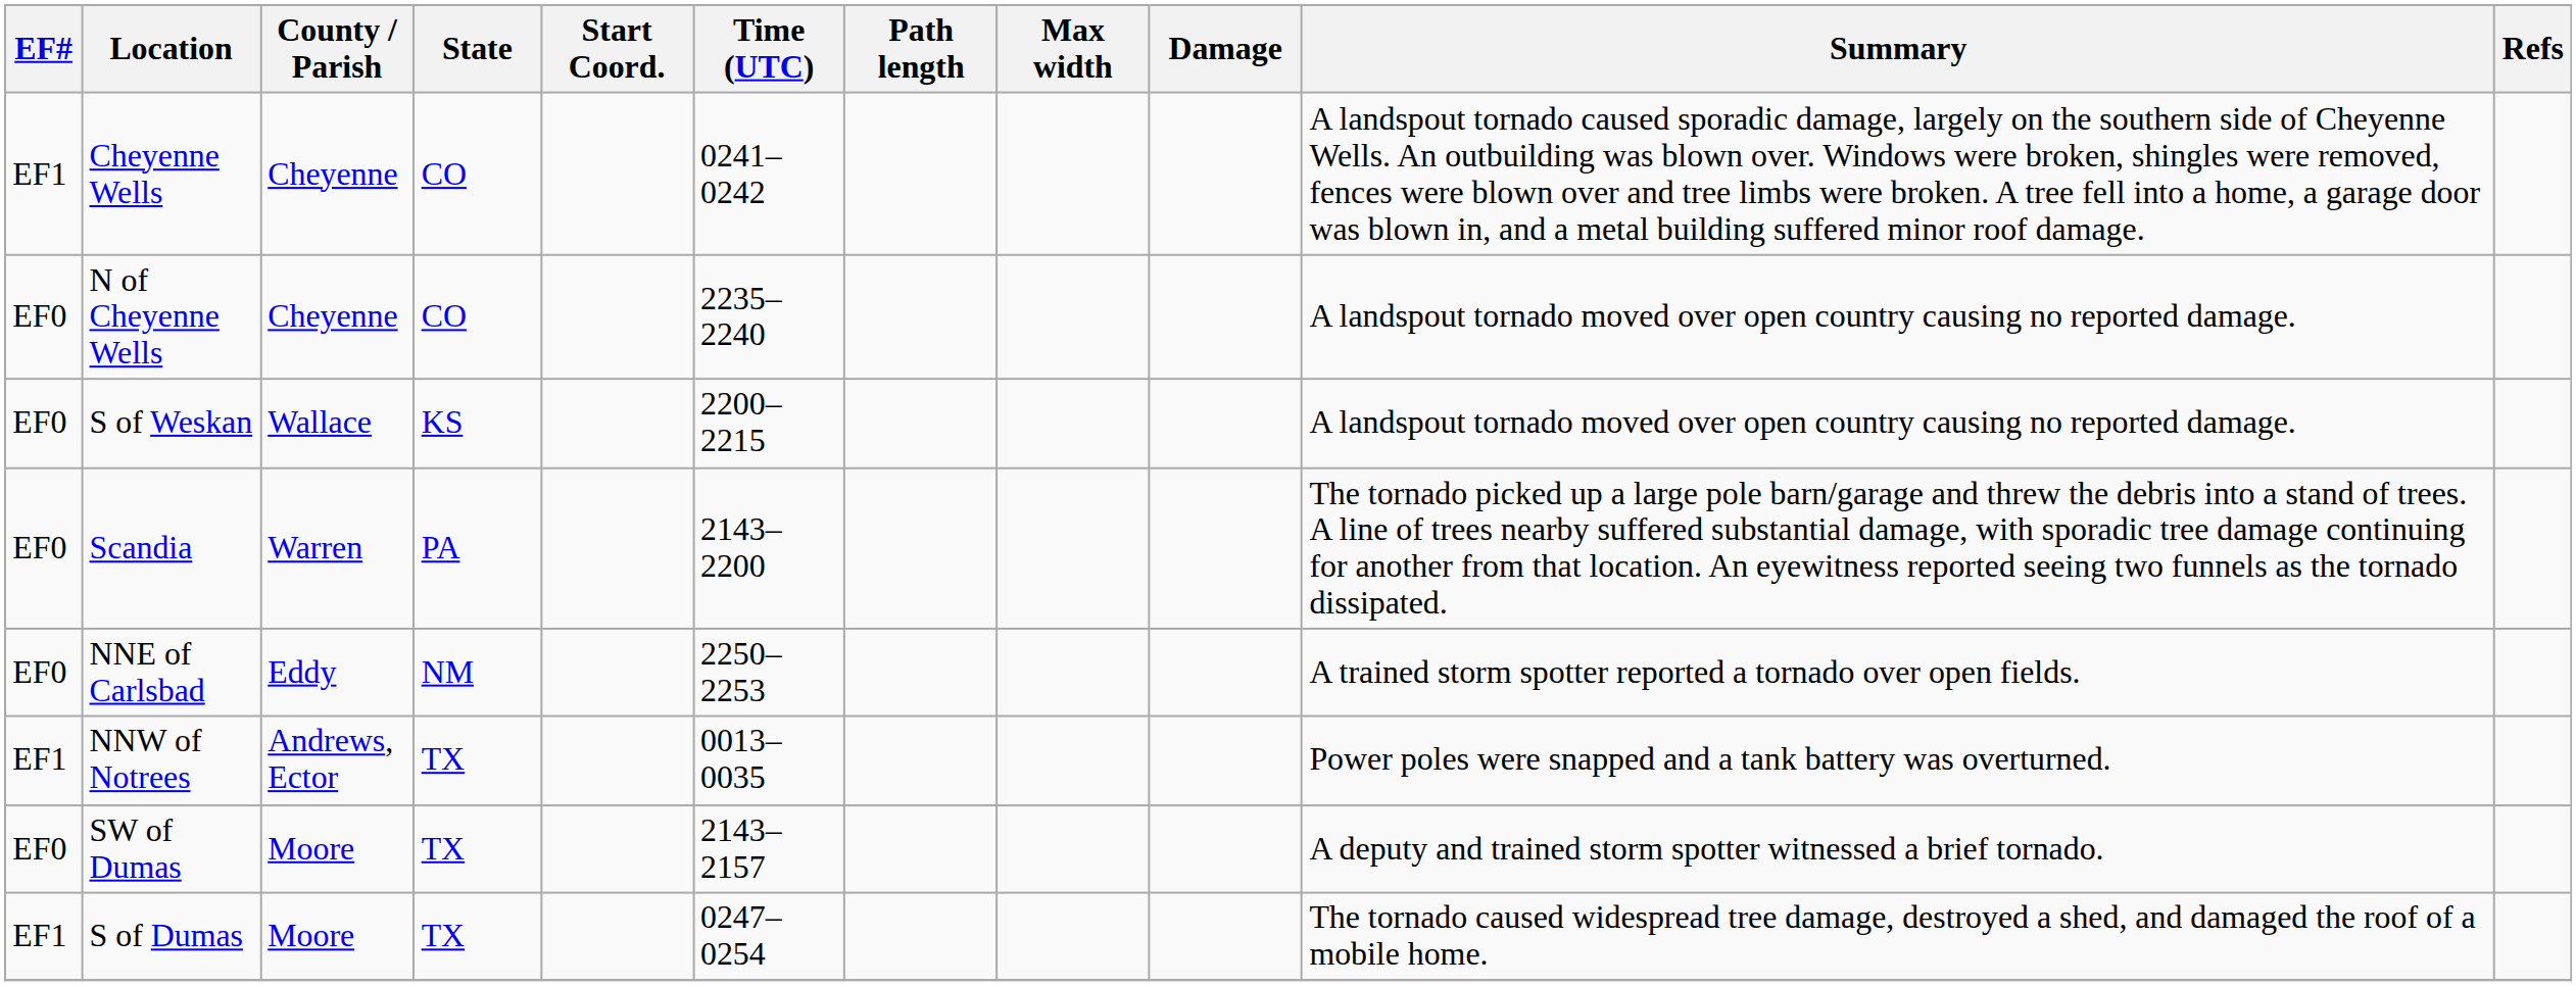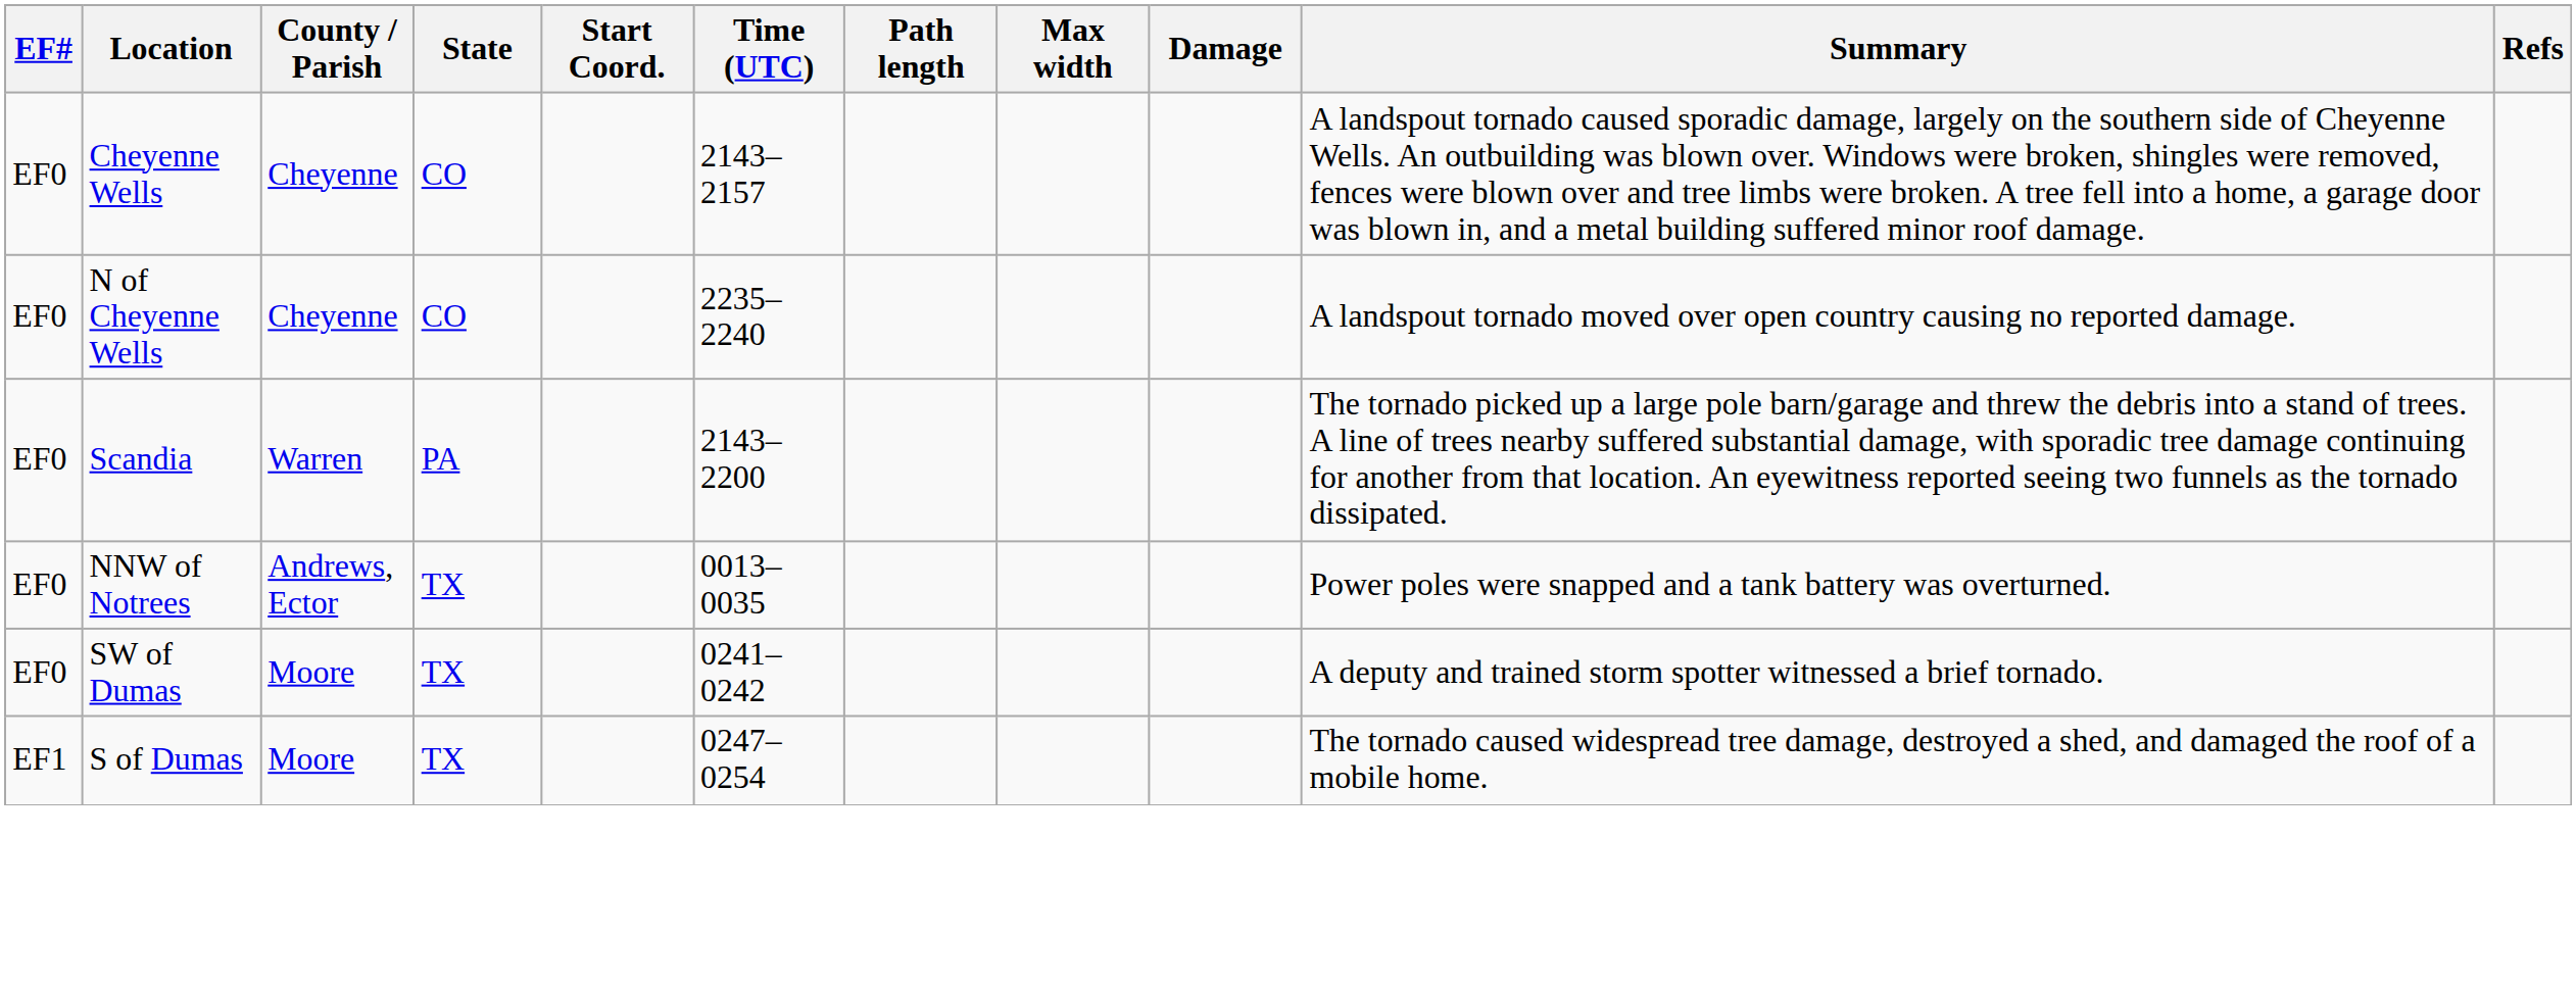Cheyenne Wells | EF#: EF1 -> EF0
Cheyenne Wells | Time (UTC): 0241–0242 -> 2143–2157
- row: EF0 | S of Weskan | Wallace | KS | 2200–2215 | A landspout tornado moved over open country causing no reported damage.
- row: EF0 | NNE of Carlsbad | Eddy | NM | 2250–2253 | A trained storm spotter reported a tornado over open fields.
NNW of Notrees | EF#: EF1 -> EF0
SW of Dumas | Time (UTC): 2143–2157 -> 0241–0242
